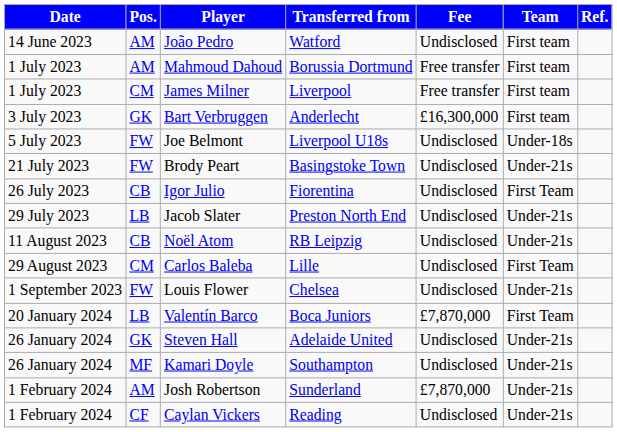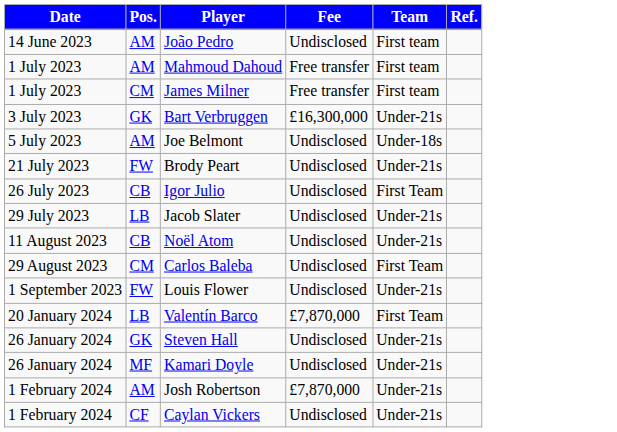- column: Transferred from | Watford | Borussia Dortmund | Liverpool | Anderlecht | Liverpool U18s | Basingstoke Town | Fiorentina | Preston North End | RB Leipzig | Lille | Chelsea | Boca Juniors | Adelaide United | Southampton | Sunderland | Reading
Bart Verbruggen | Team: First team -> Under-21s
Joe Belmont | Pos.: FW -> AM
